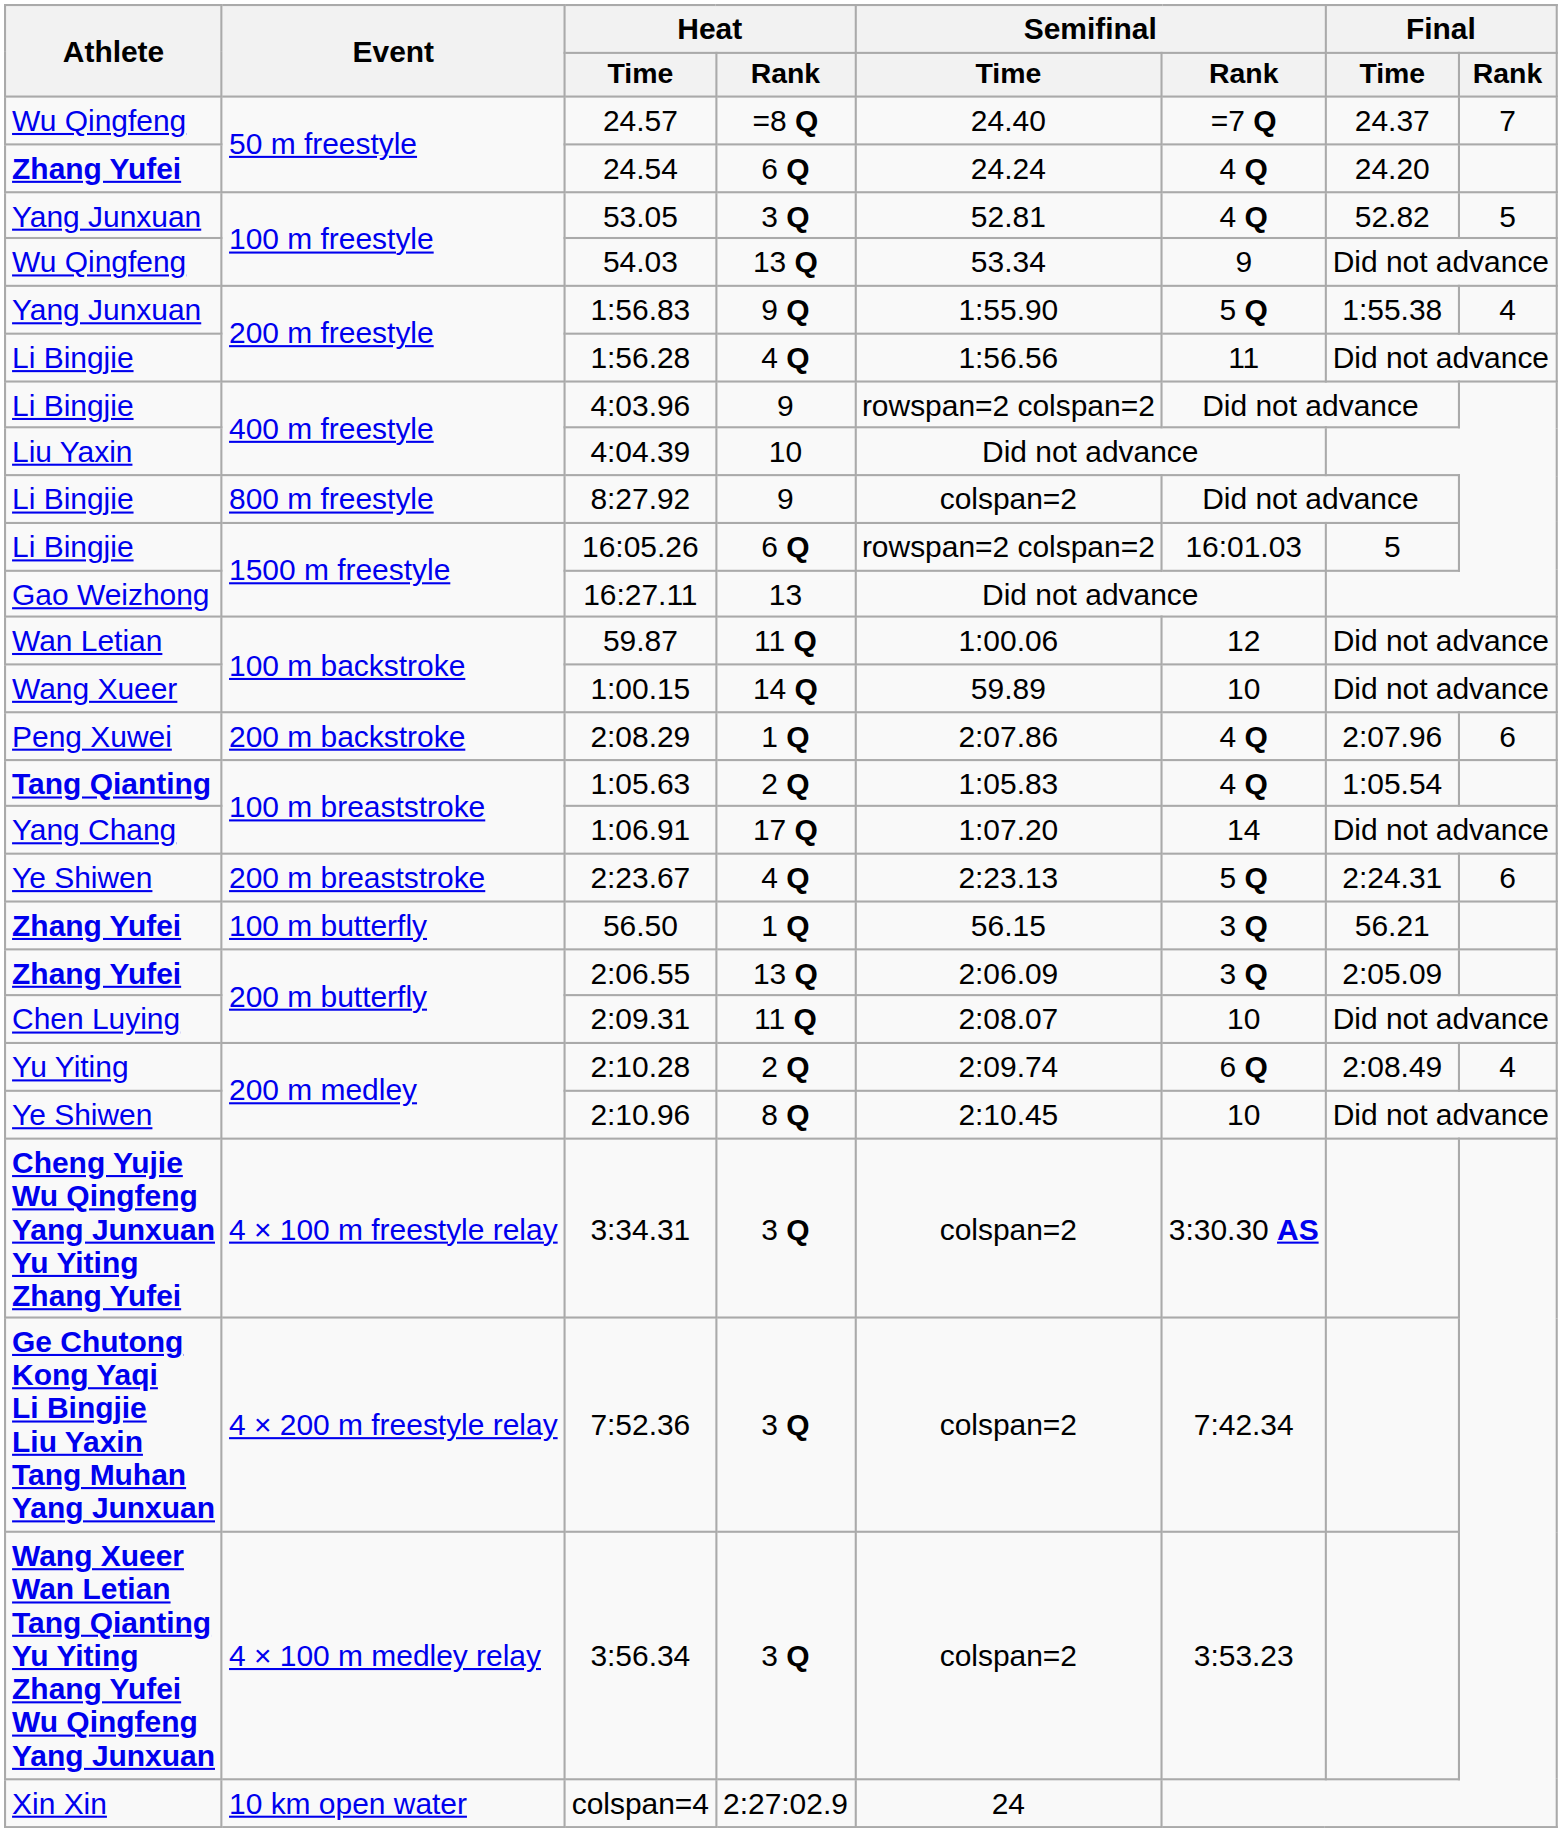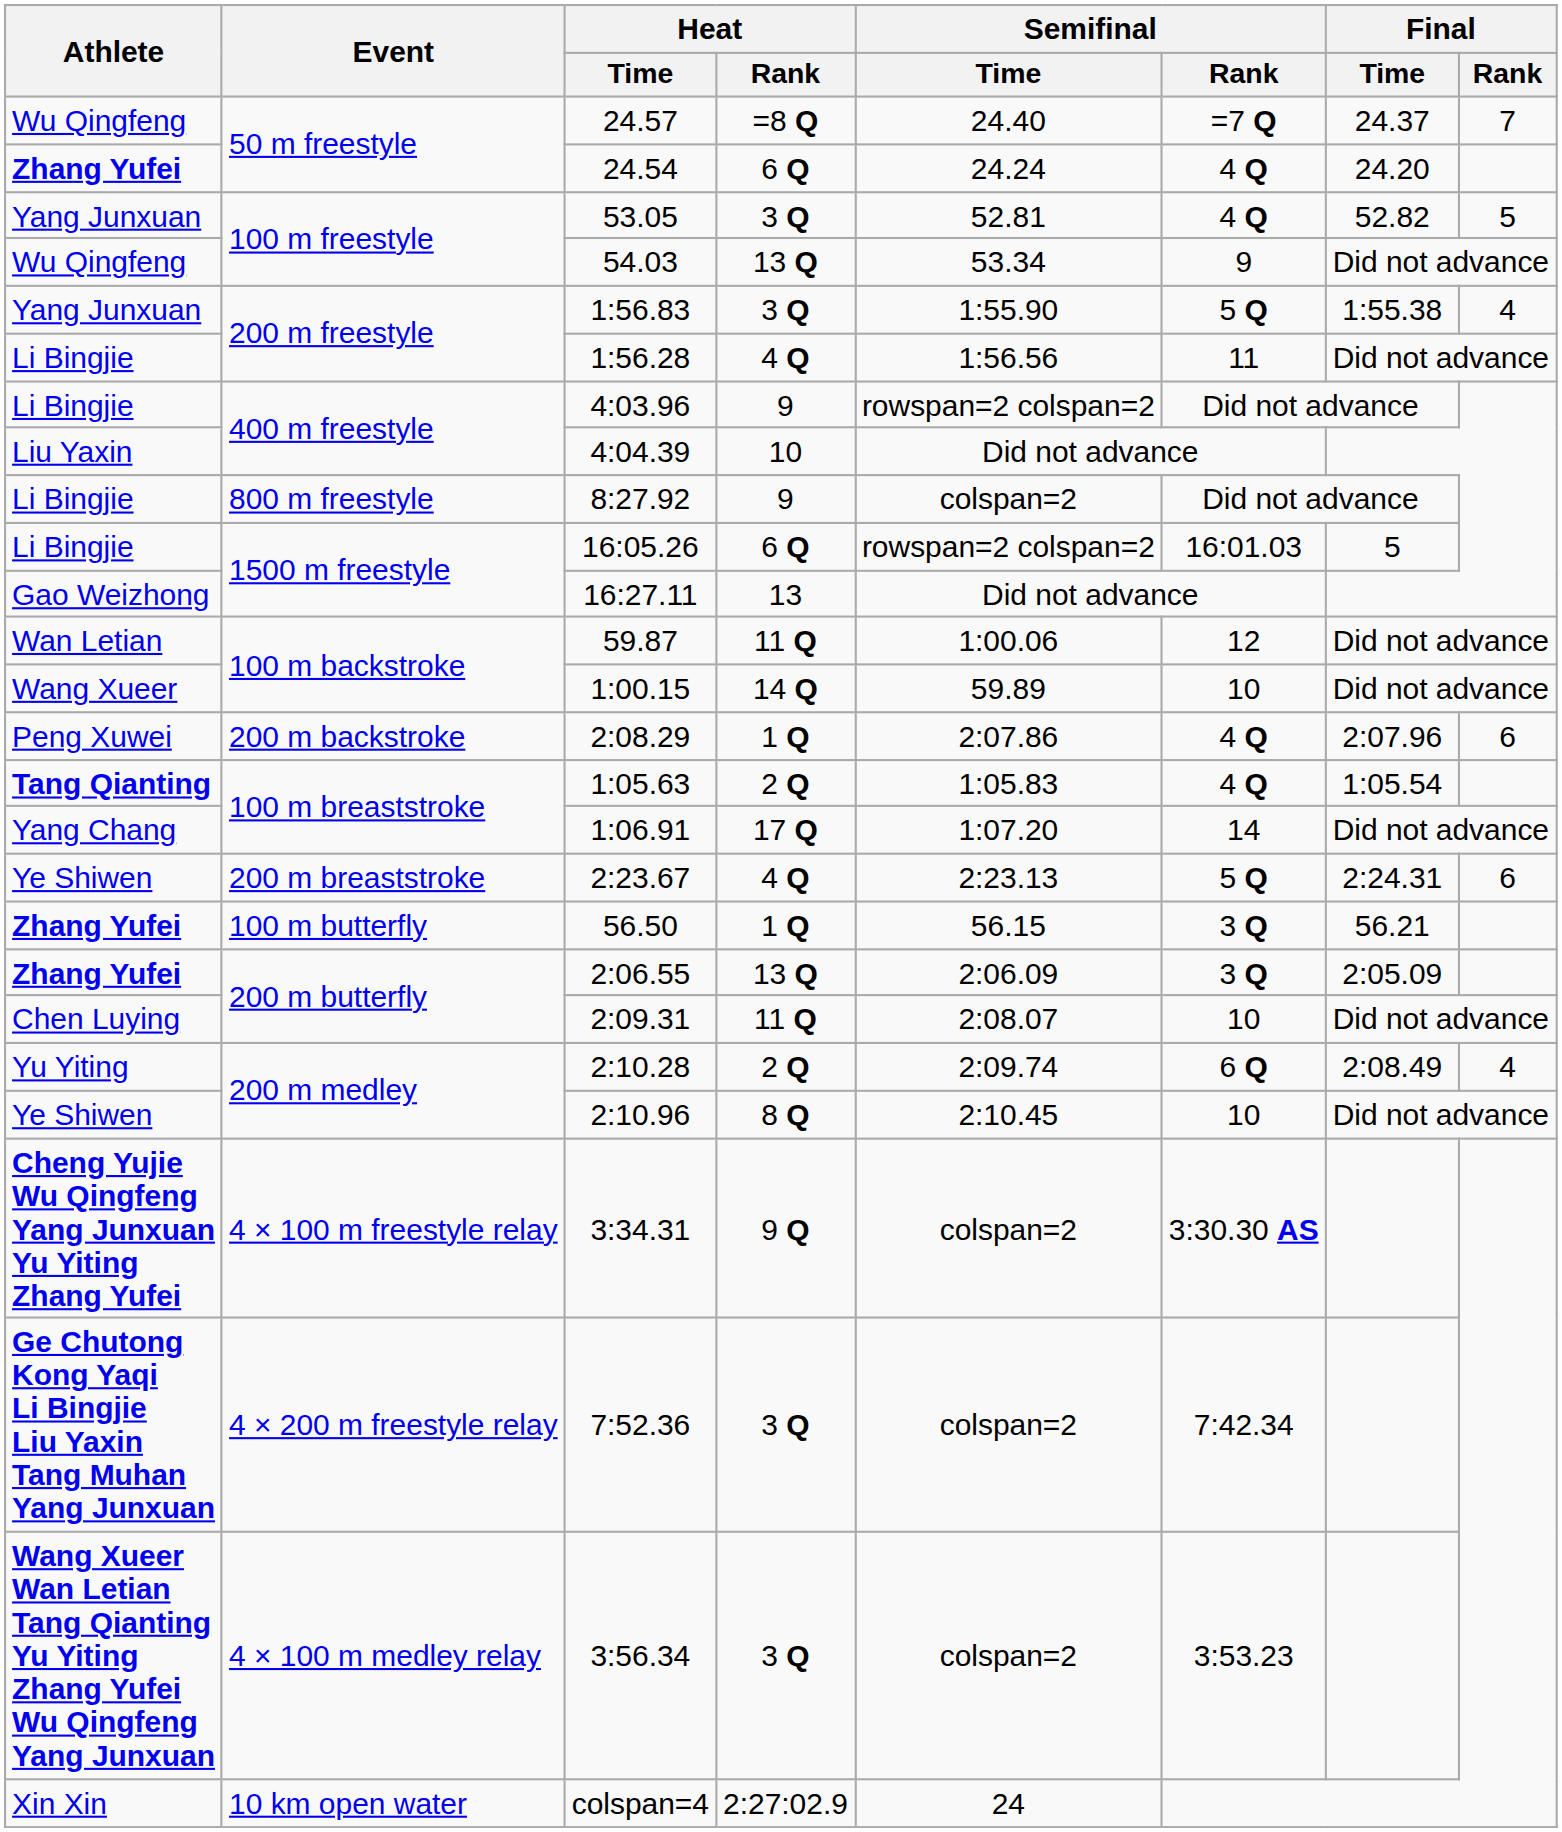1:56.83 | Heat / Rank: 9 Q -> 3 Q
3:34.31 | Heat / Rank: 3 Q -> 9 Q
